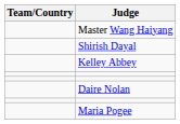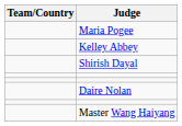row 2 | Judge: Master Wang Haiyang -> Maria Pogee
row 3 | Judge: Shirish Dayal -> Kelley Abbey
row 4 | Judge: Kelley Abbey -> Shirish Dayal
row 9 | Judge: Maria Pogee -> Master Wang Haiyang
